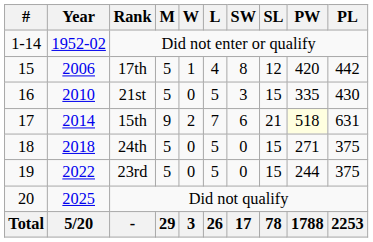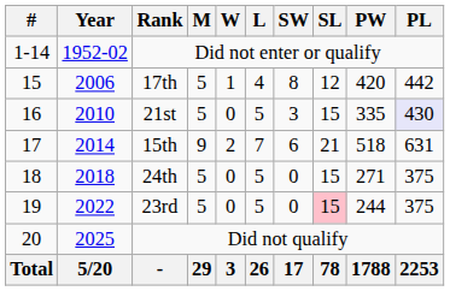21st | PL: no background -> lavender background
15th | PW: lightyellow background -> no background
23rd | SL: no background -> pink background
